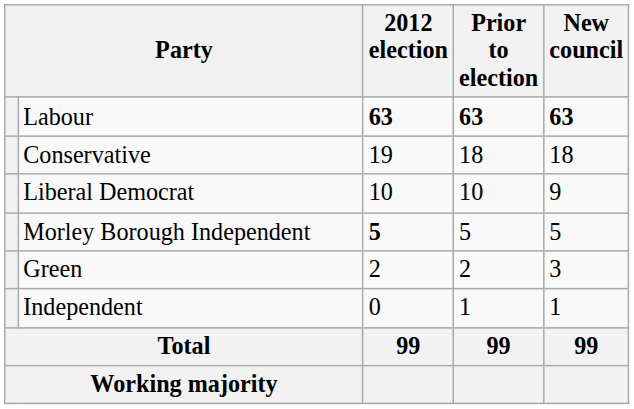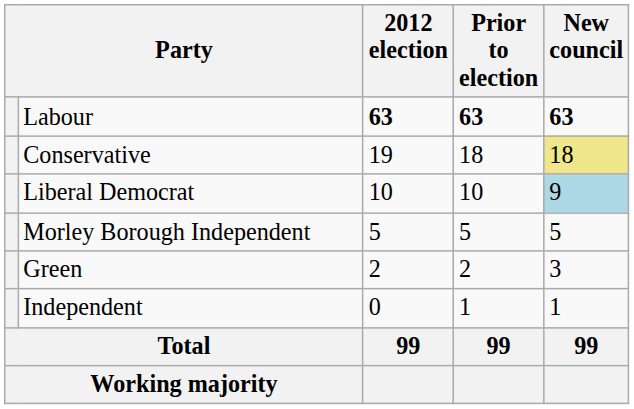Conservative | New council: no background -> khaki background
Liberal Democrat | New council: no background -> lightblue background
Morley Borough Independent | 2012 election: bold -> normal
